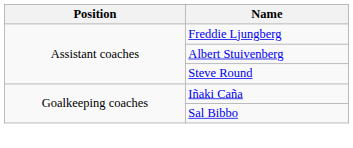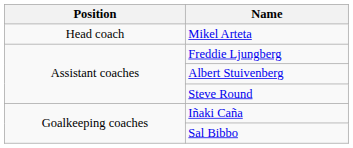+ row: Head coach | Mikel Arteta
